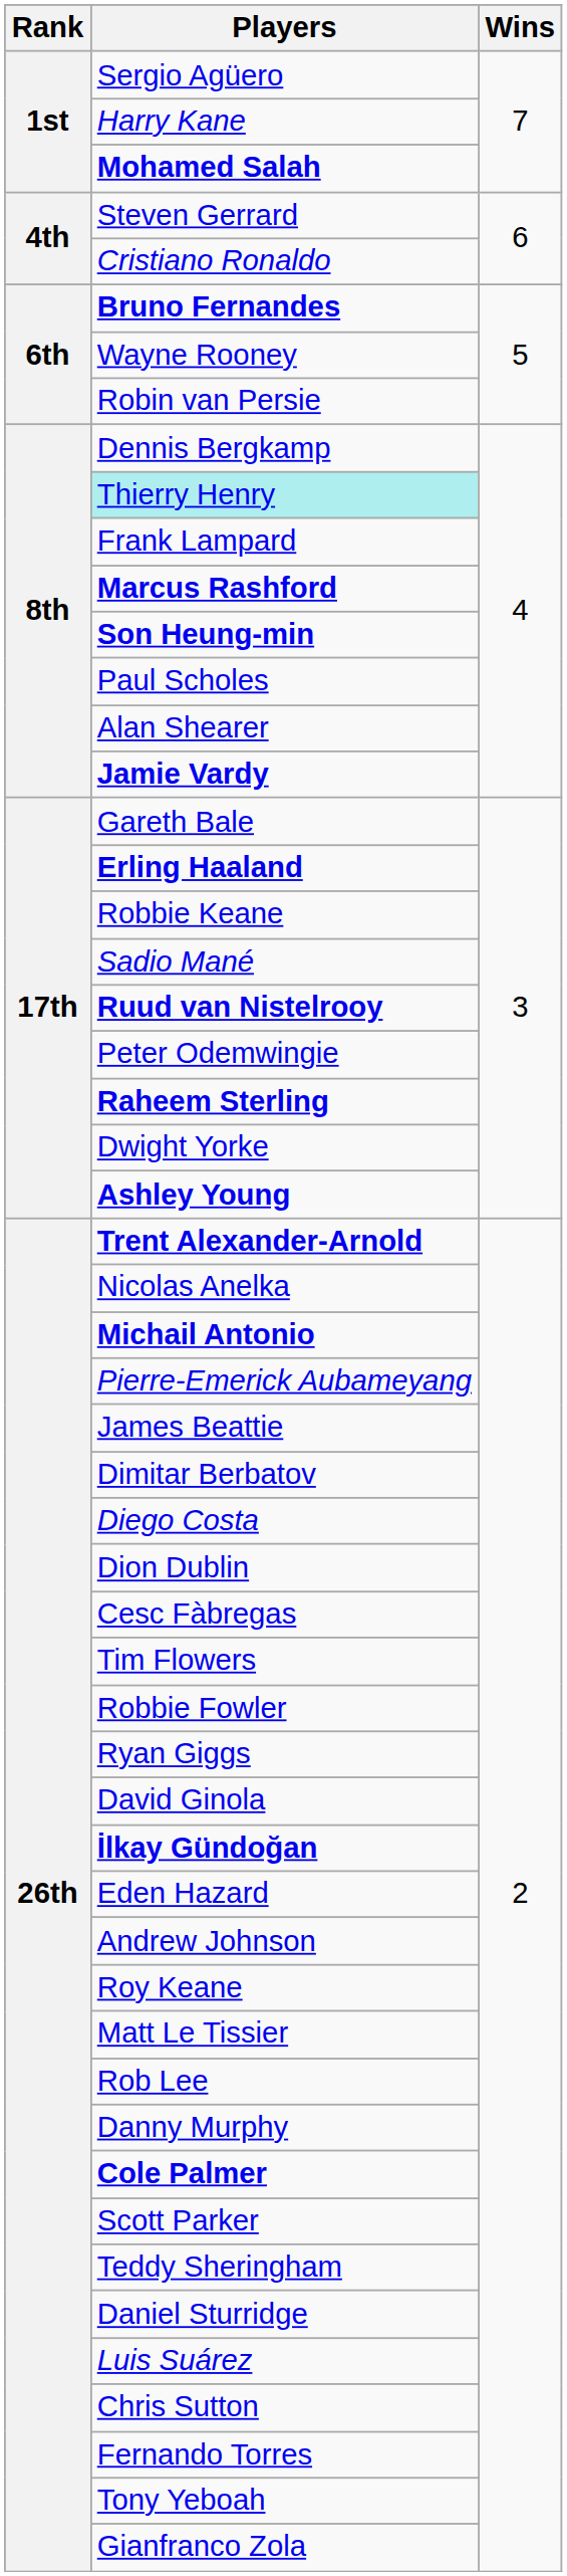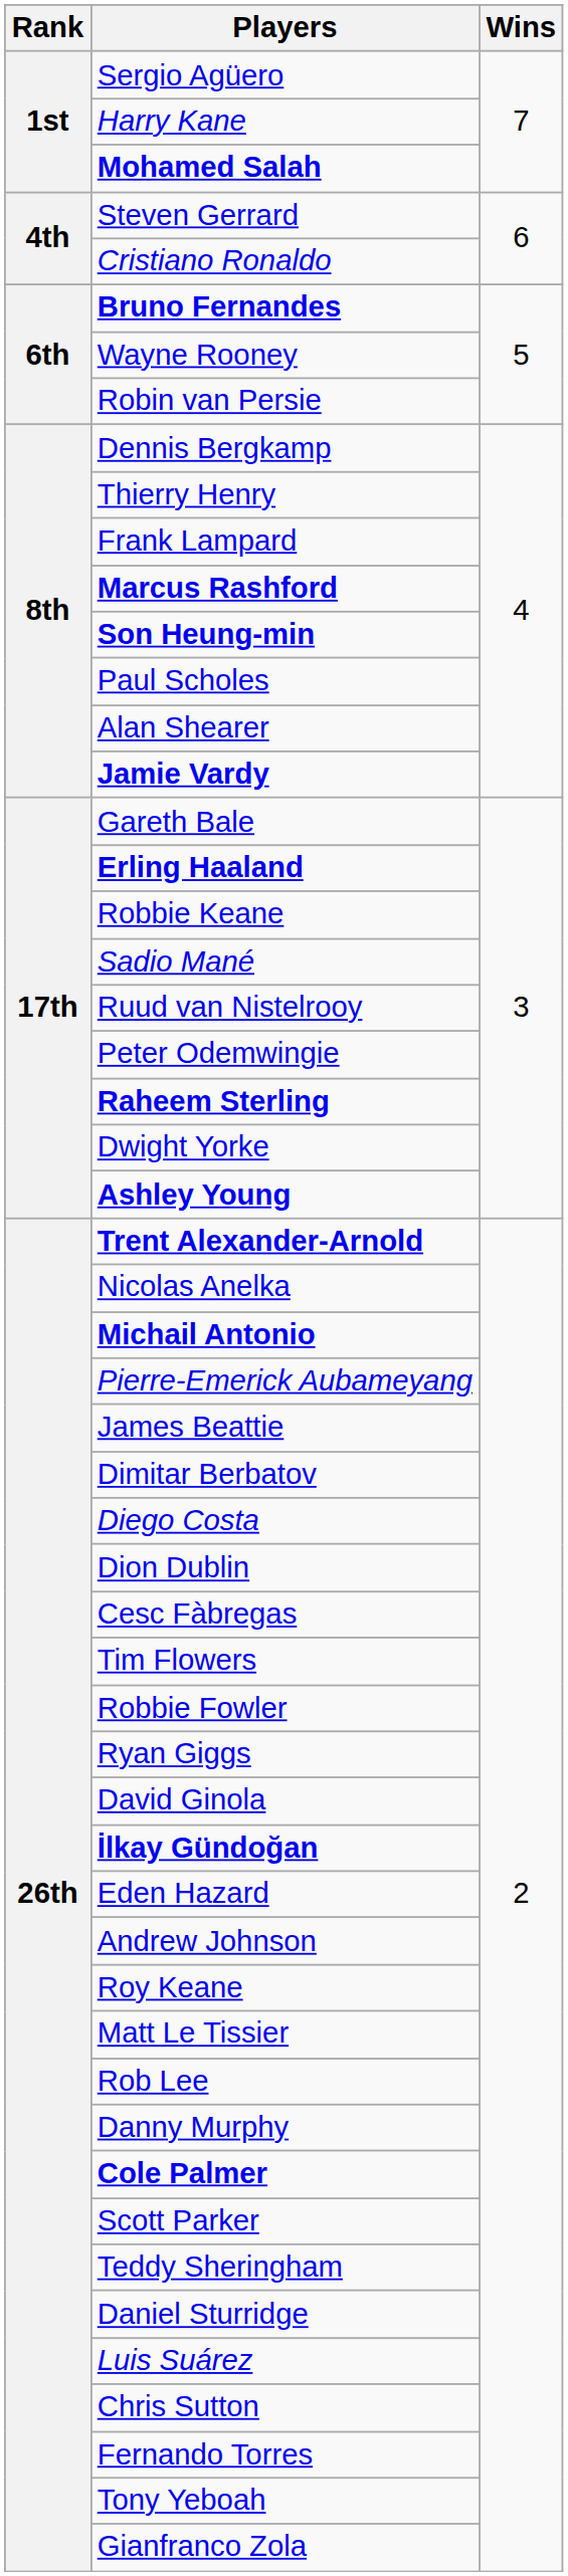Thierry Henry | Players: paleturquoise background -> no background
Ruud van Nistelrooy | Players: bold -> normal
